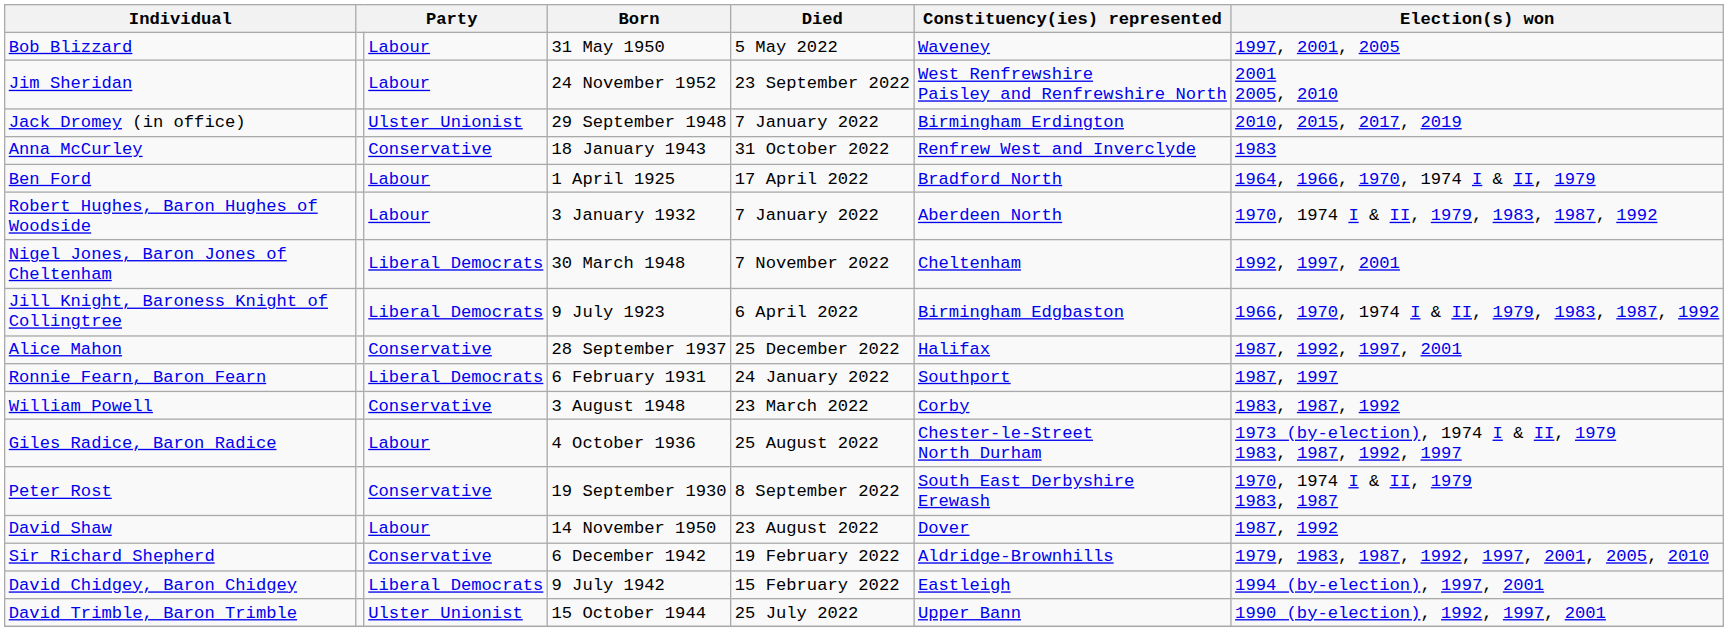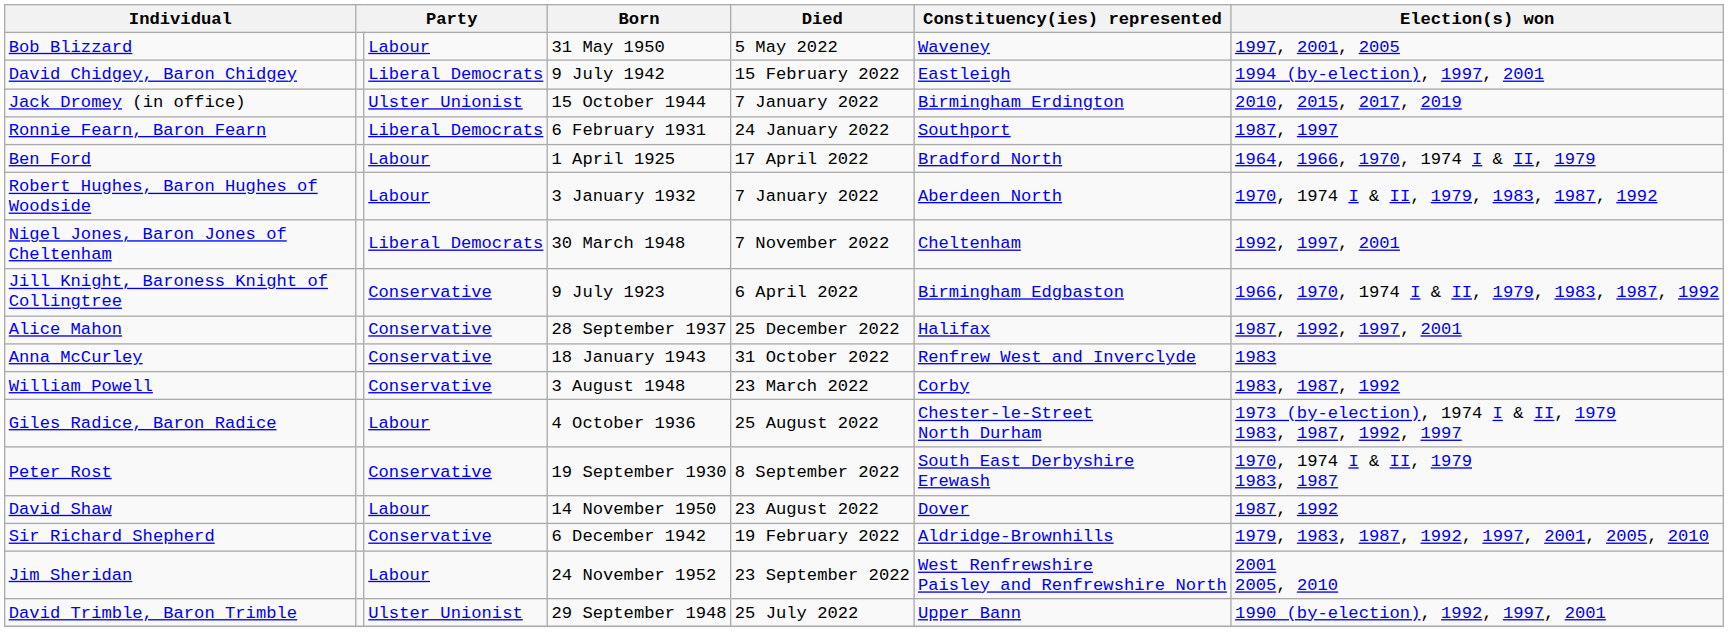rows swapped: David Chidgey, Baron Chidgey <-> Jim Sheridan
Jack Dromey (in office) | Born: 29 September 1948 -> 15 October 1944
rows swapped: Ronnie Fearn, Baron Fearn <-> Anna McCurley
Jill Knight, Baroness Knight of Collingtree | column 3: Liberal Democrats -> Conservative
David Trimble, Baron Trimble | Born: 15 October 1944 -> 29 September 1948
